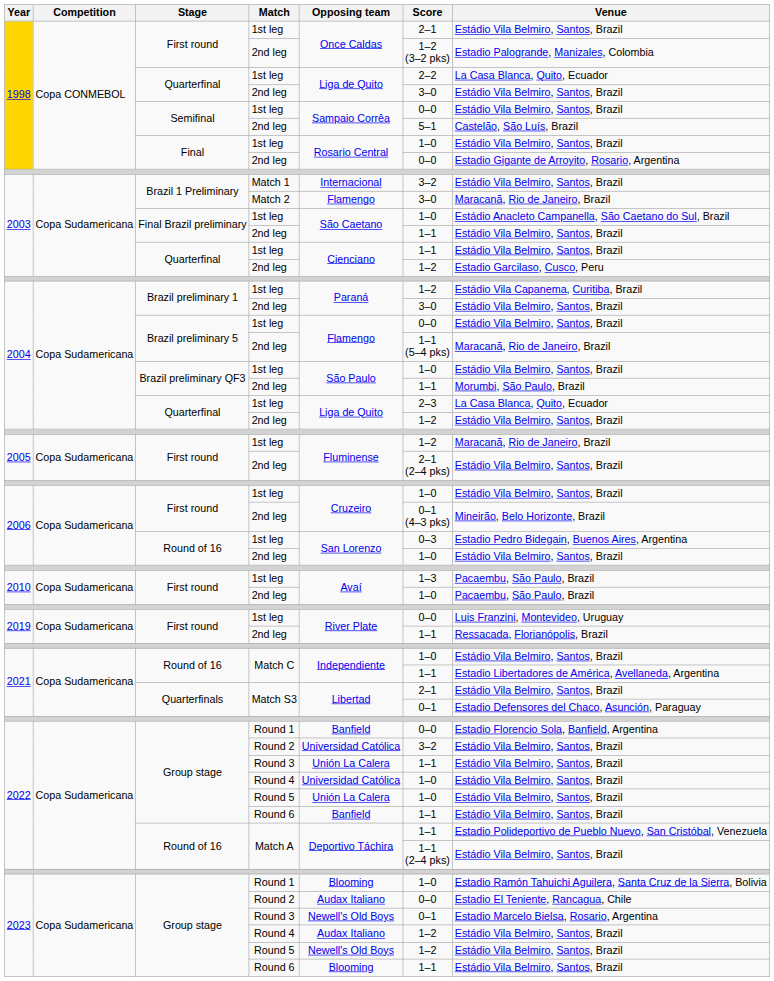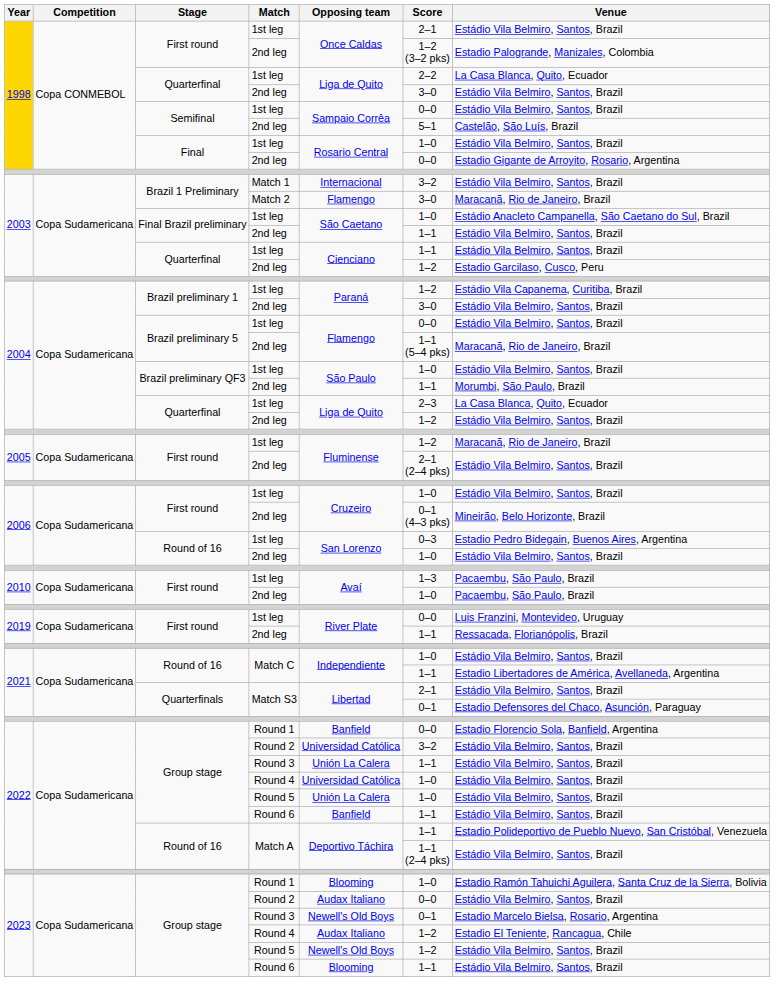2023 / Round 2 | Venue: Estadio El Teniente, Rancagua, Chile -> Estádio Vila Belmiro, Santos, Brazil
2023 / Round 4 | Venue: Estádio Vila Belmiro, Santos, Brazil -> Estadio El Teniente, Rancagua, Chile
